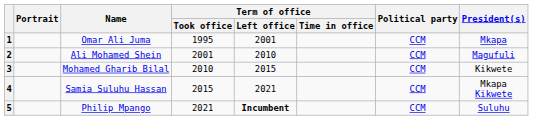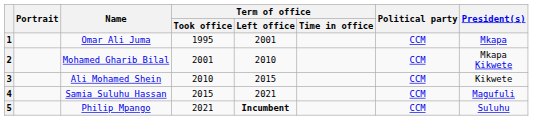2 | Name: Ali Mohamed Shein -> Mohamed Gharib Bilal
2 | President(s): Magufuli -> Mkapa Kikwete
3 | Name: Mohamed Gharib Bilal -> Ali Mohamed Shein
4 | President(s): Mkapa Kikwete -> Magufuli
